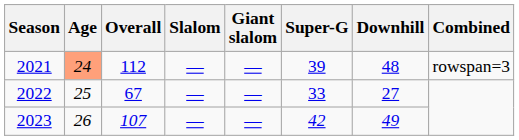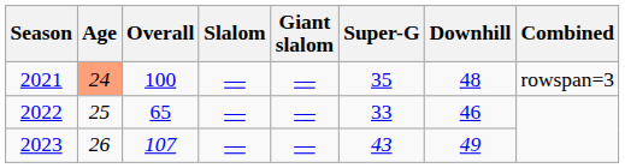2021 | Overall: 112 -> 100
2021 | Super-G: 39 -> 35
2022 | Overall: 67 -> 65
2022 | Downhill: 27 -> 46
2023 | Super-G: 42 -> 43
